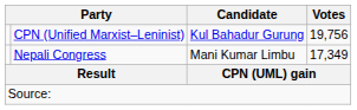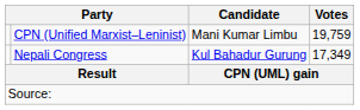CPN (Unified Marxist–Leninist) | Candidate: Kul Bahadur Gurung -> Mani Kumar Limbu
CPN (Unified Marxist–Leninist) | Votes: 19,756 -> 19,759
Nepali Congress | Candidate: Mani Kumar Limbu -> Kul Bahadur Gurung
